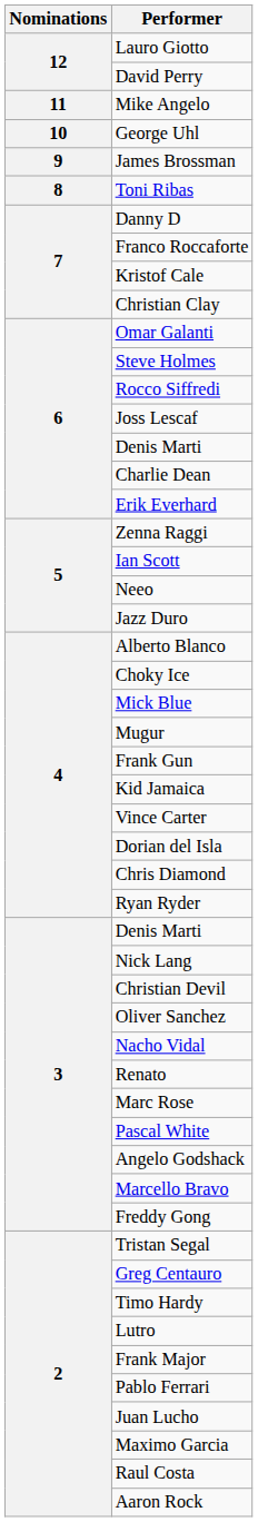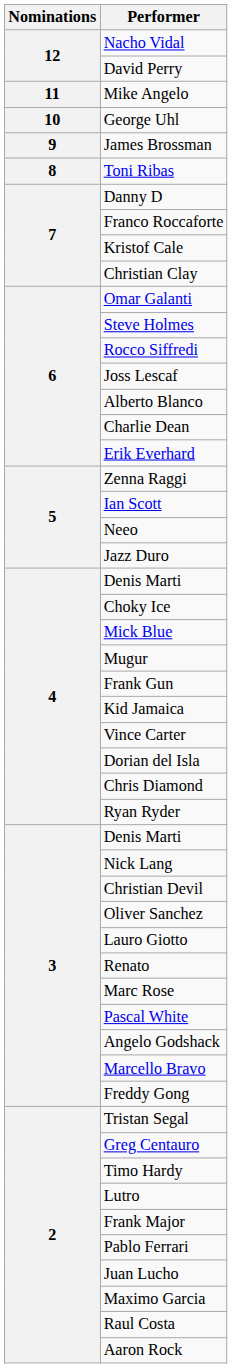row 2 | Performer: Lauro Giotto -> Nacho Vidal
row 16 | Performer: Denis Marti -> Alberto Blanco
row 23 | Performer: Alberto Blanco -> Denis Marti
row 37 | Performer: Nacho Vidal -> Lauro Giotto
